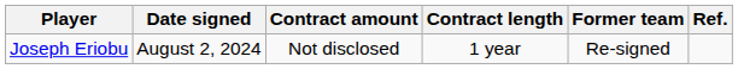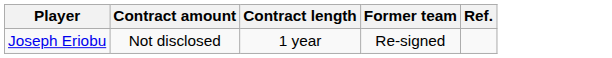- column: Date signed | August 2, 2024
